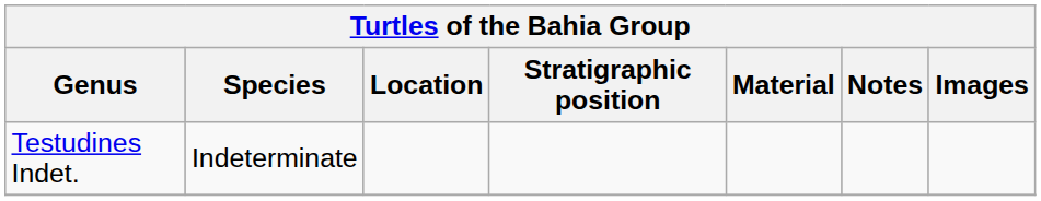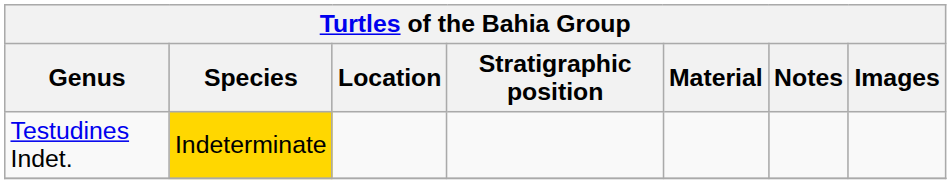Testudines Indet. | Species: no background -> gold background
